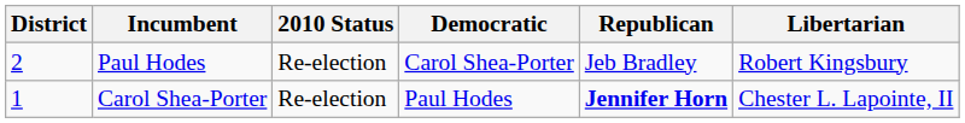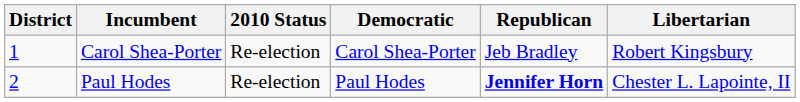row 2 | District: 2 -> 1
row 2 | Incumbent: Paul Hodes -> Carol Shea-Porter
row 3 | District: 1 -> 2
row 3 | Incumbent: Carol Shea-Porter -> Paul Hodes
